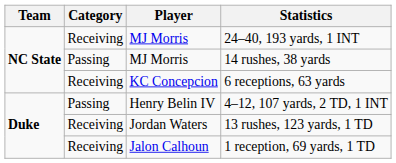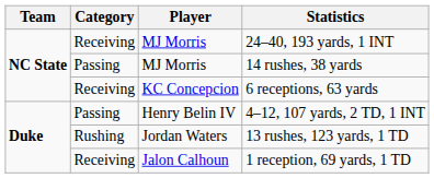13 rushes, 123 yards, 1 TD | Category: Receiving -> Rushing
